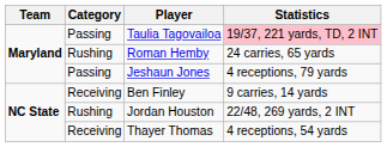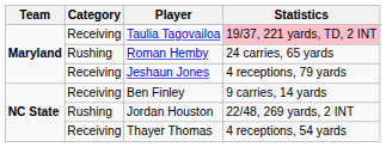Taulia Tagovailoa | Category: Passing -> Receiving
Jeshaun Jones | Category: Passing -> Receiving
